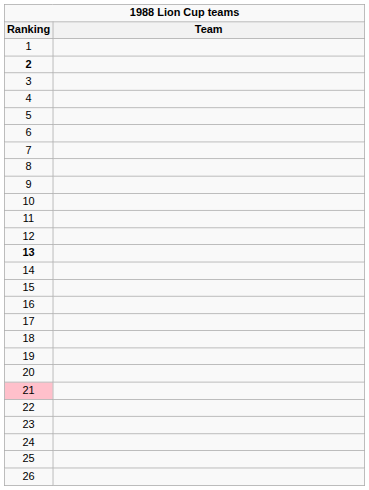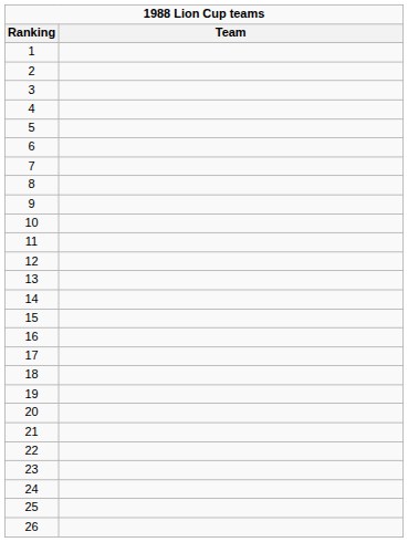2 | Ranking: bold -> normal
13 | Ranking: bold -> normal
21 | Ranking: pink background -> no background
